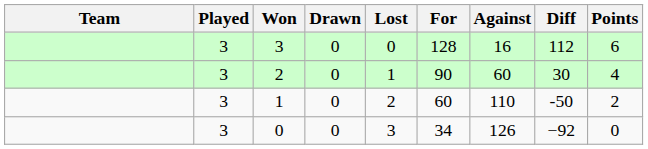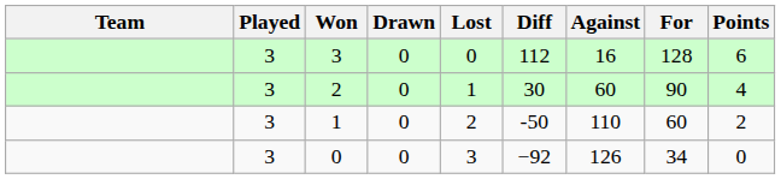columns swapped: For <-> Diff
